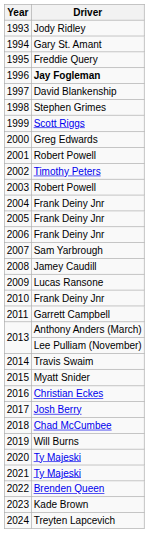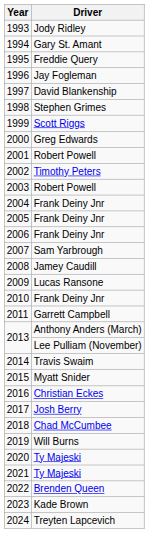row 5 | Driver: bold -> normal
